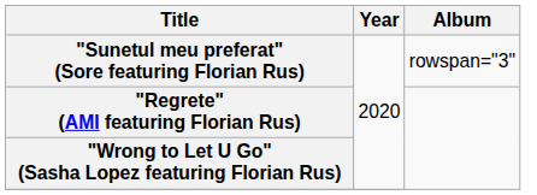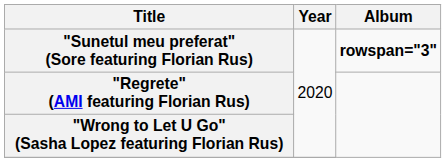"Sunetul meu preferat" (Sore featuring Florian Rus) | Album: normal -> bold
